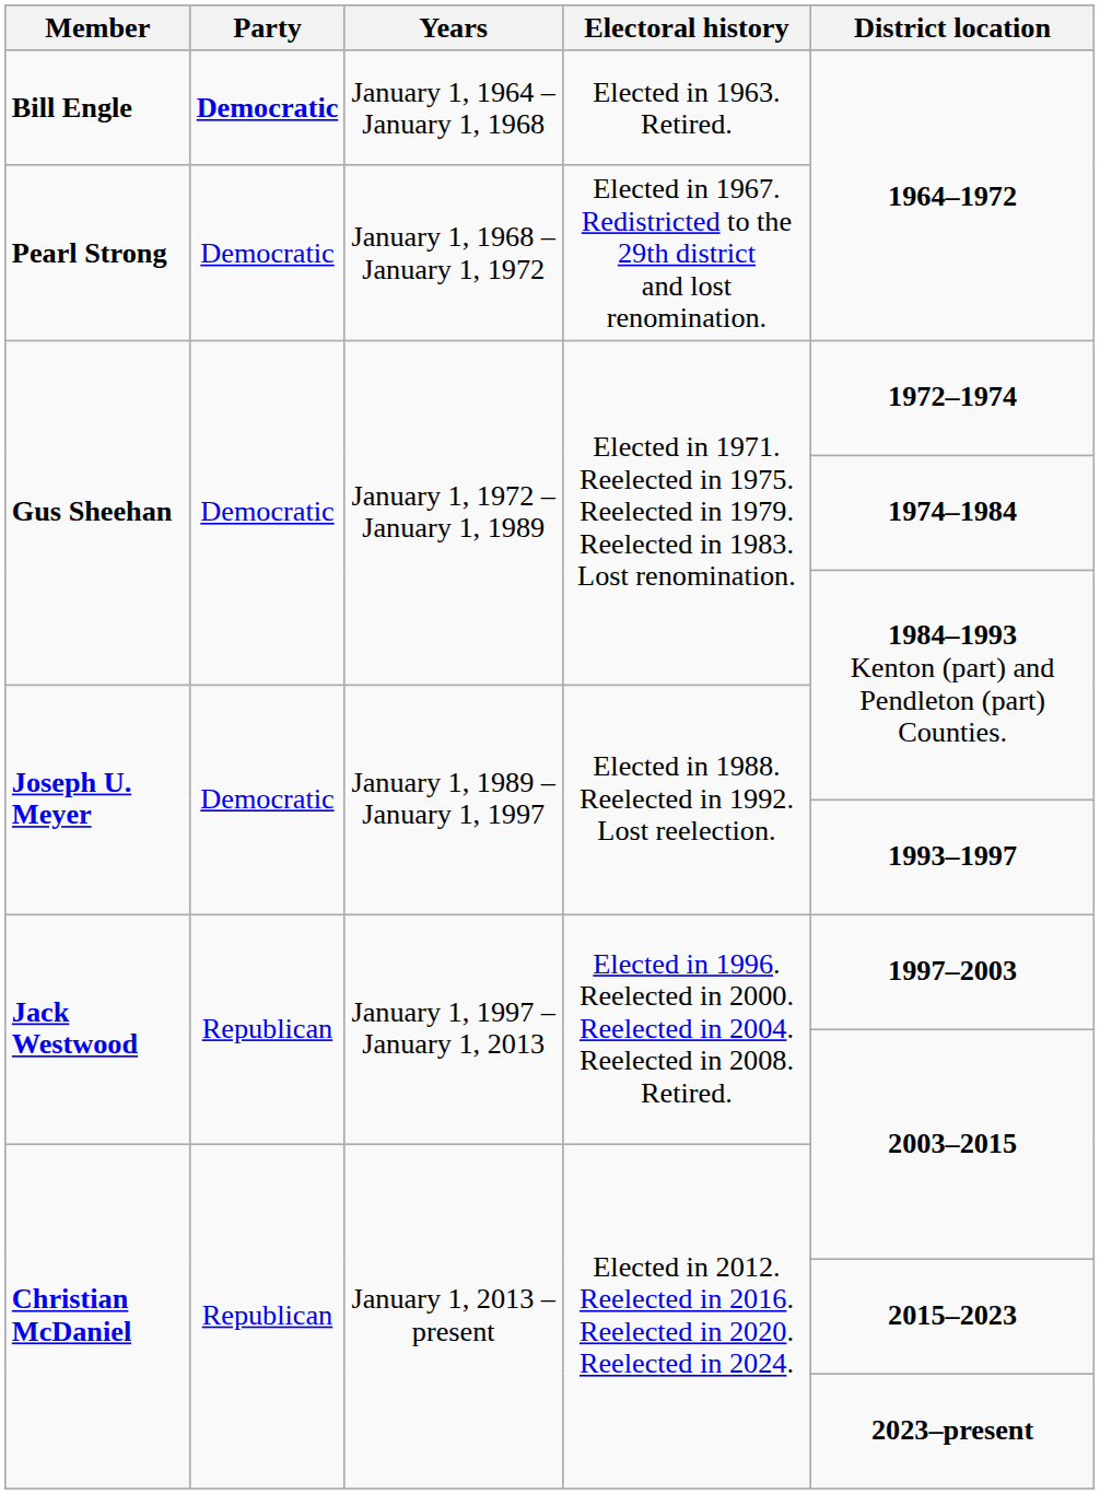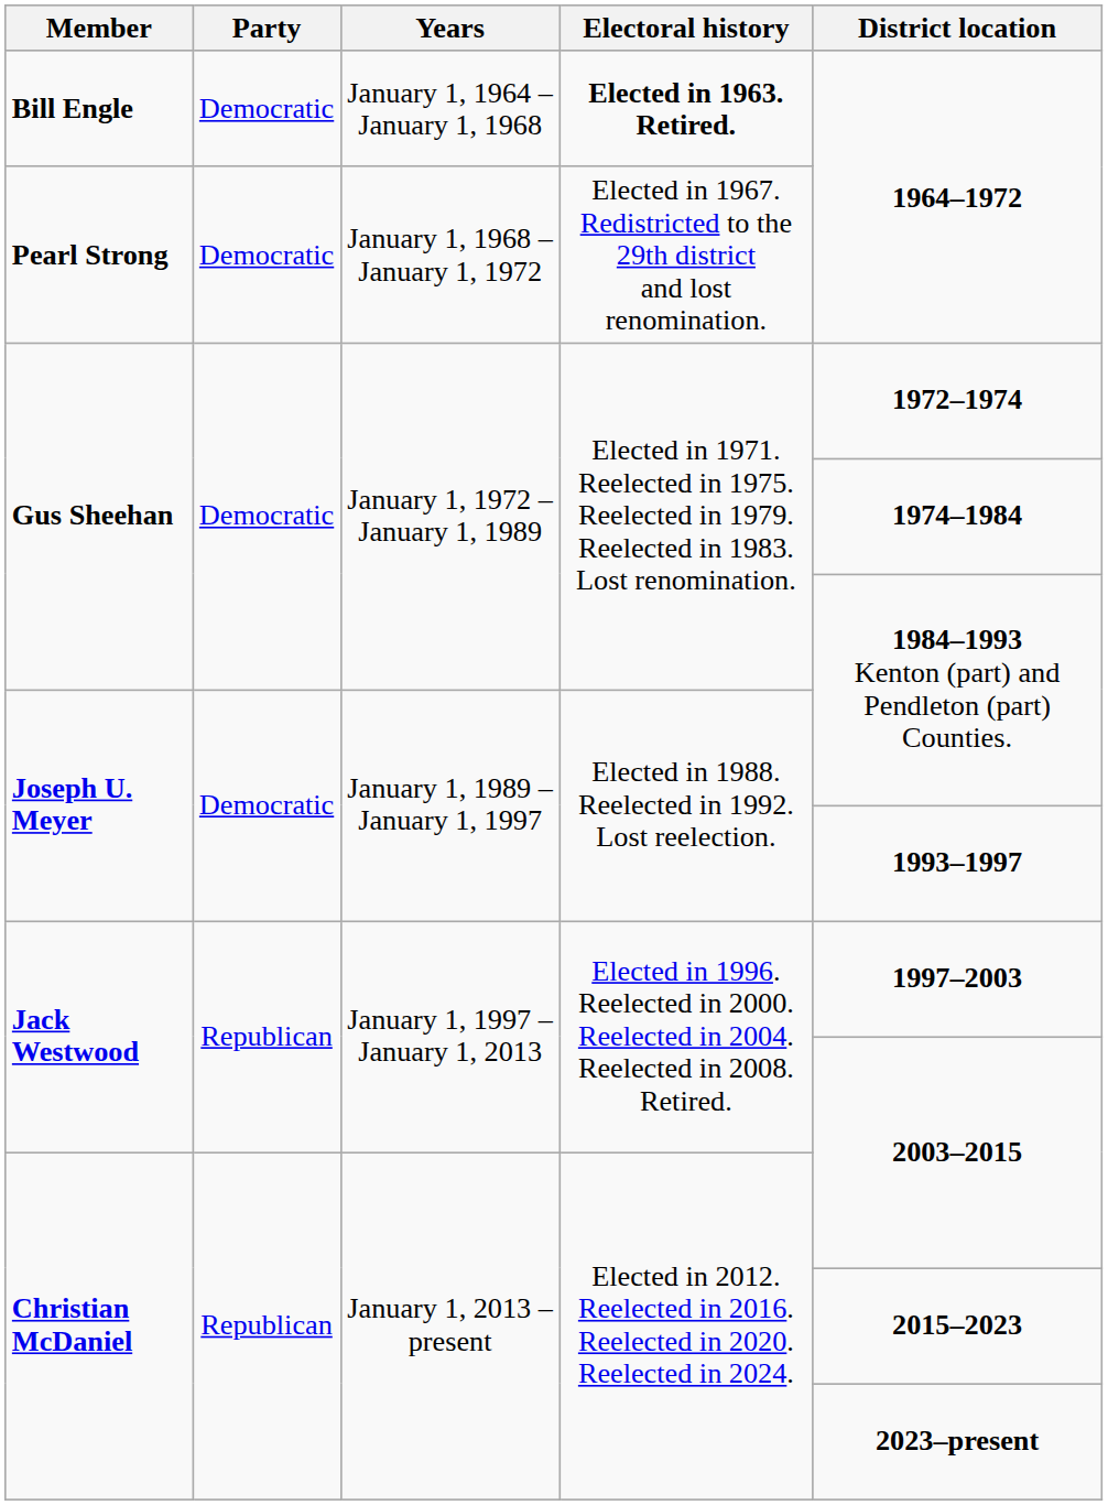Bill Engle | Party: bold -> normal
Bill Engle | Electoral history: normal -> bold
